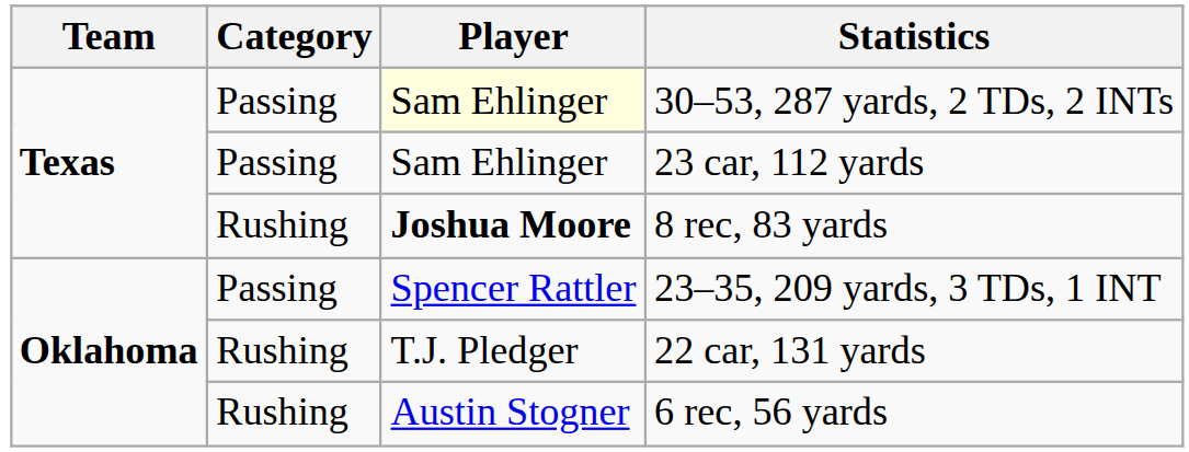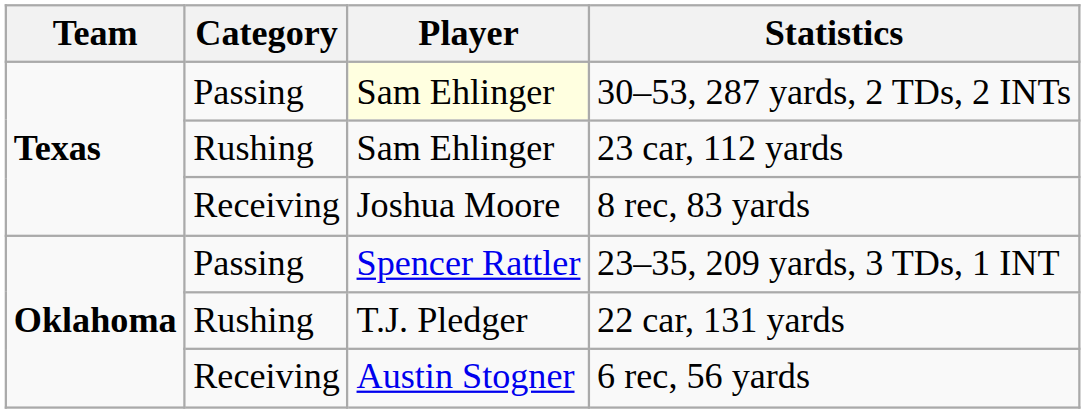23 car, 112 yards | Category: Passing -> Rushing
8 rec, 83 yards | Category: Rushing -> Receiving
8 rec, 83 yards | Player: bold -> normal
6 rec, 56 yards | Category: Rushing -> Receiving
